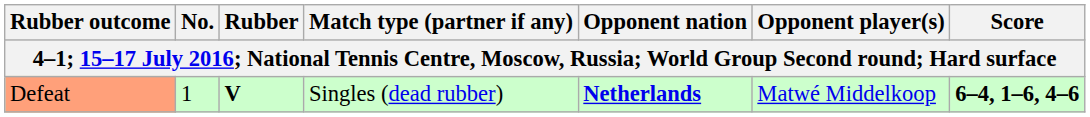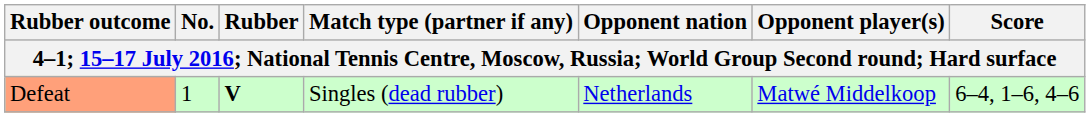Defeat | Opponent nation: bold -> normal
Defeat | Score: bold -> normal
